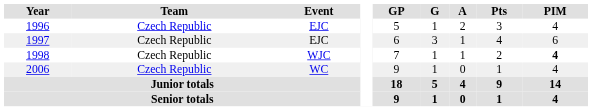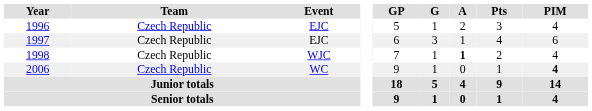1998 | A: normal -> bold
1998 | PIM: bold -> normal
2006 | PIM: normal -> bold
